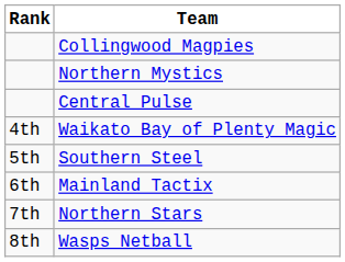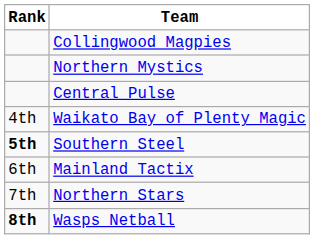Southern Steel | Rank: normal -> bold
Wasps Netball | Rank: normal -> bold
